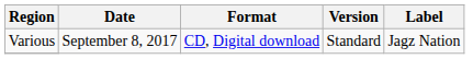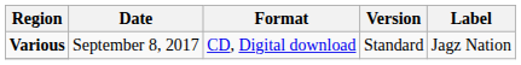Various | Region: normal -> bold
